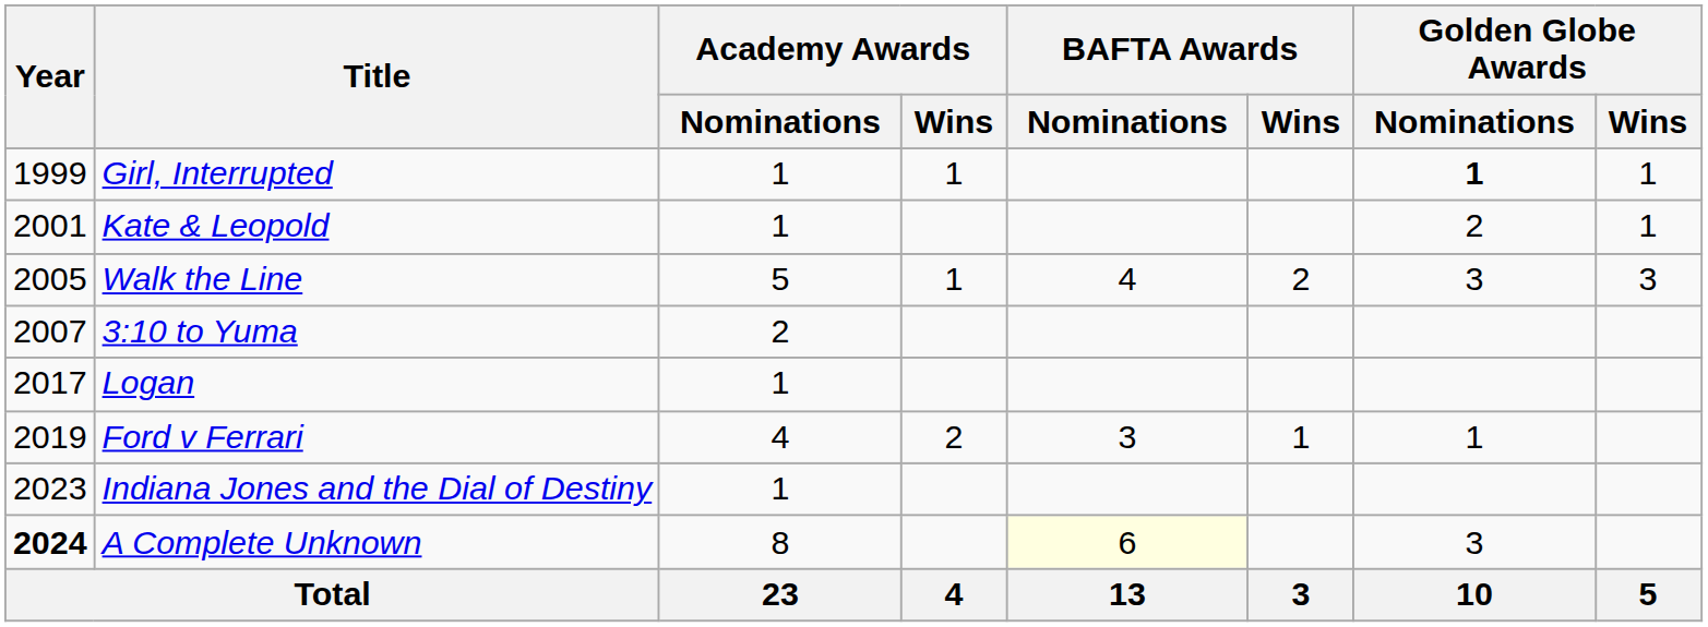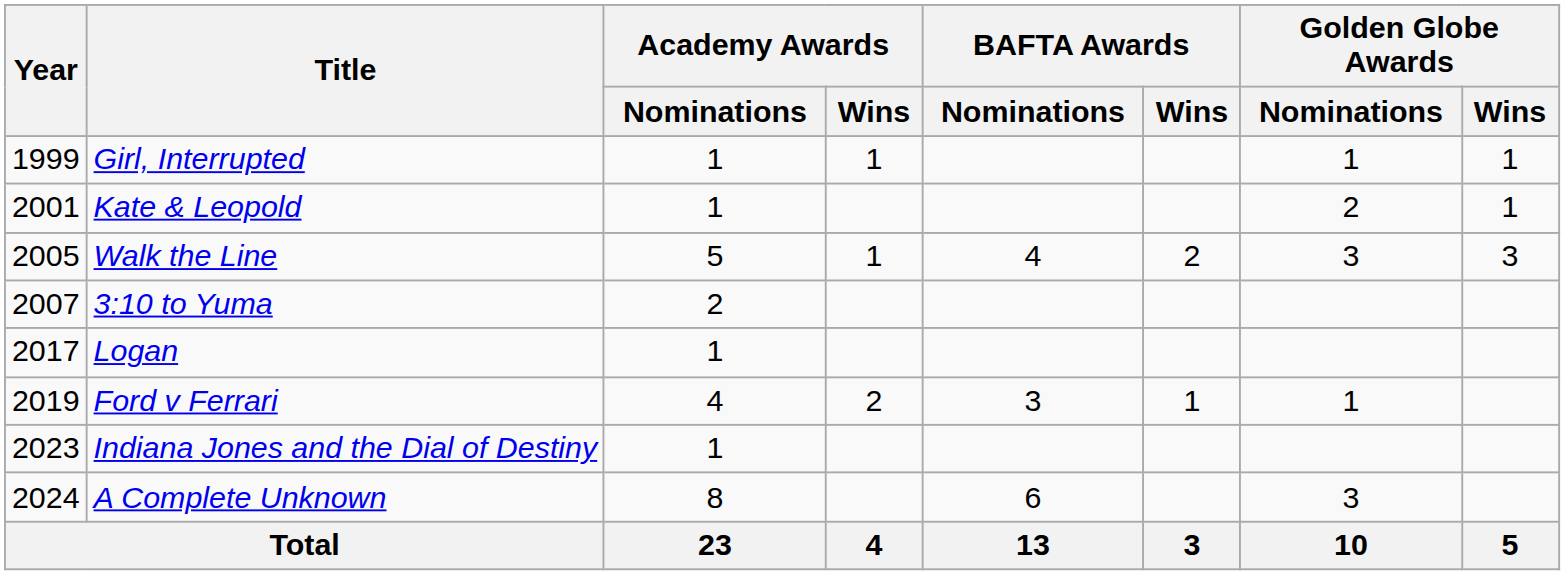Girl, Interrupted | Golden Globe Awards / Nominations: bold -> normal
A Complete Unknown | Year: bold -> normal
A Complete Unknown | BAFTA Awards / Nominations: lightyellow background -> no background
